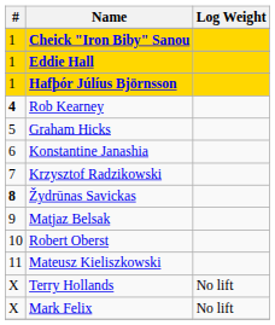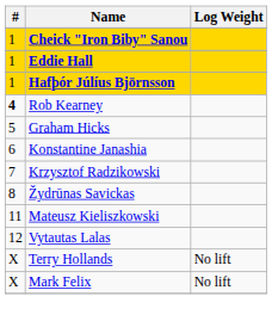Žydrūnas Savickas | #: bold -> normal
- row: 9 | Matjaz Belsak
- row: 10 | Robert Oberst
+ row: 12 | Vytautas Lalas
